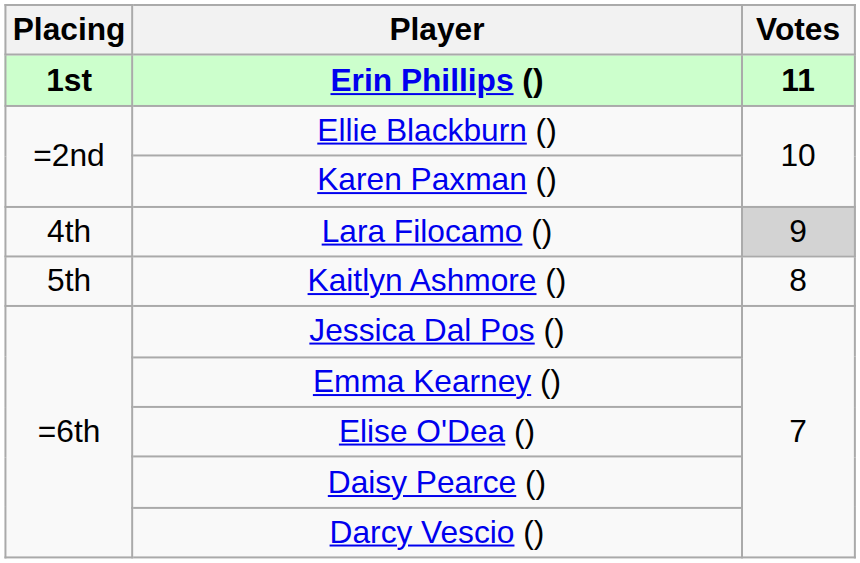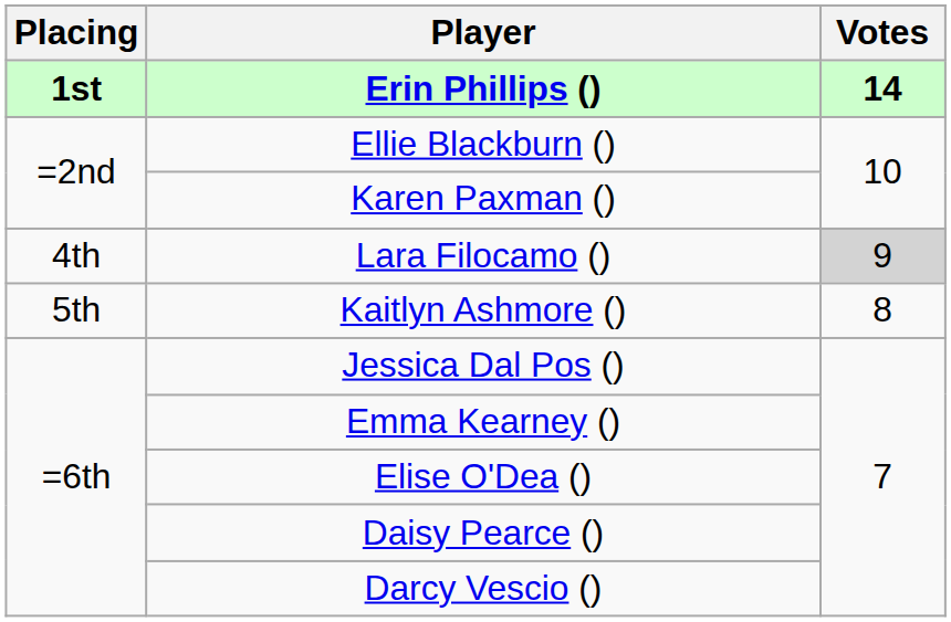Erin Phillips () | Votes: 11 -> 14
